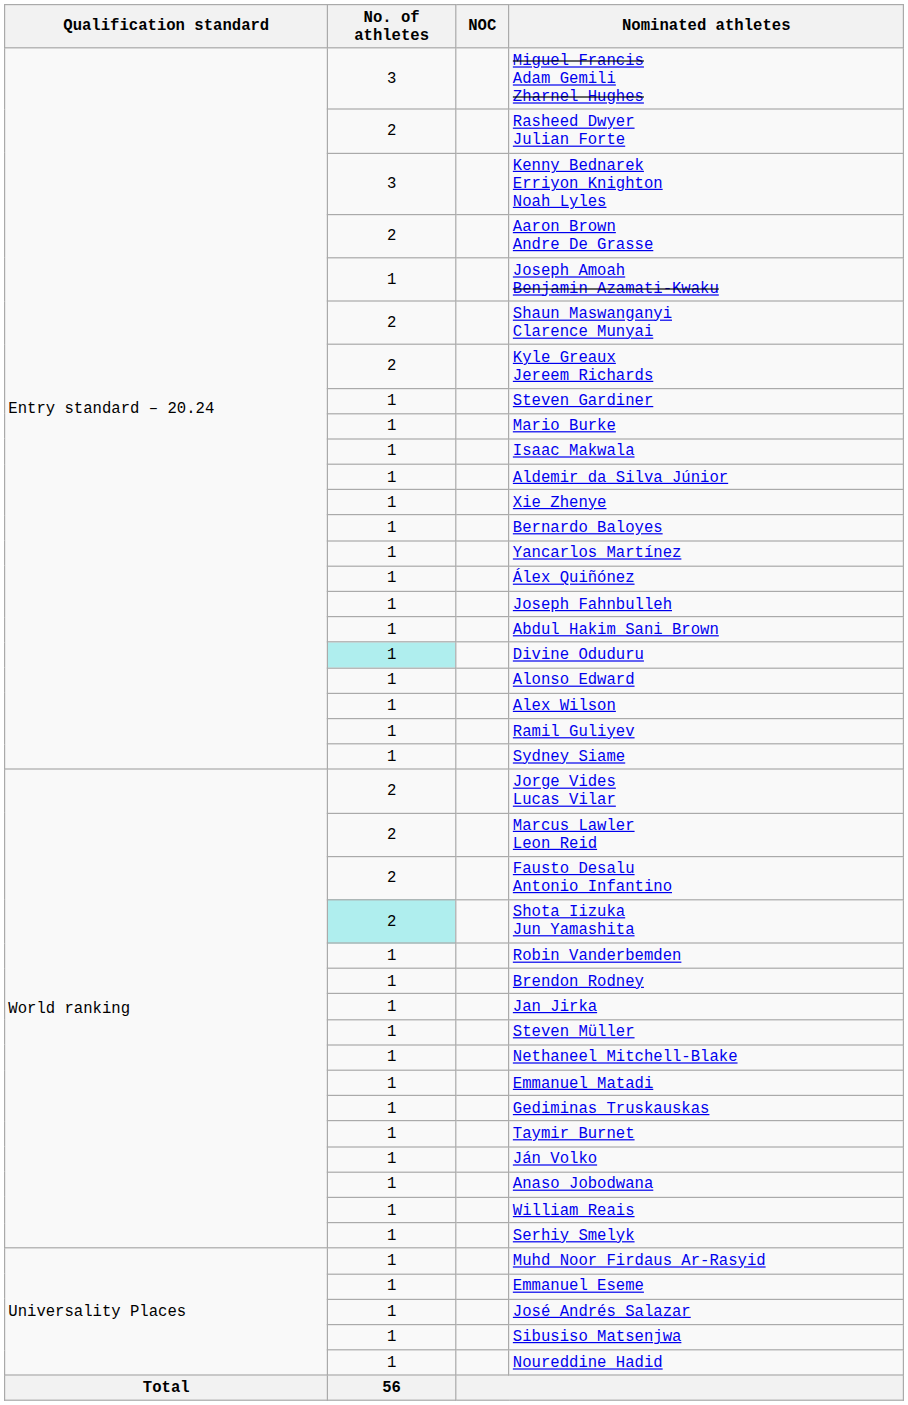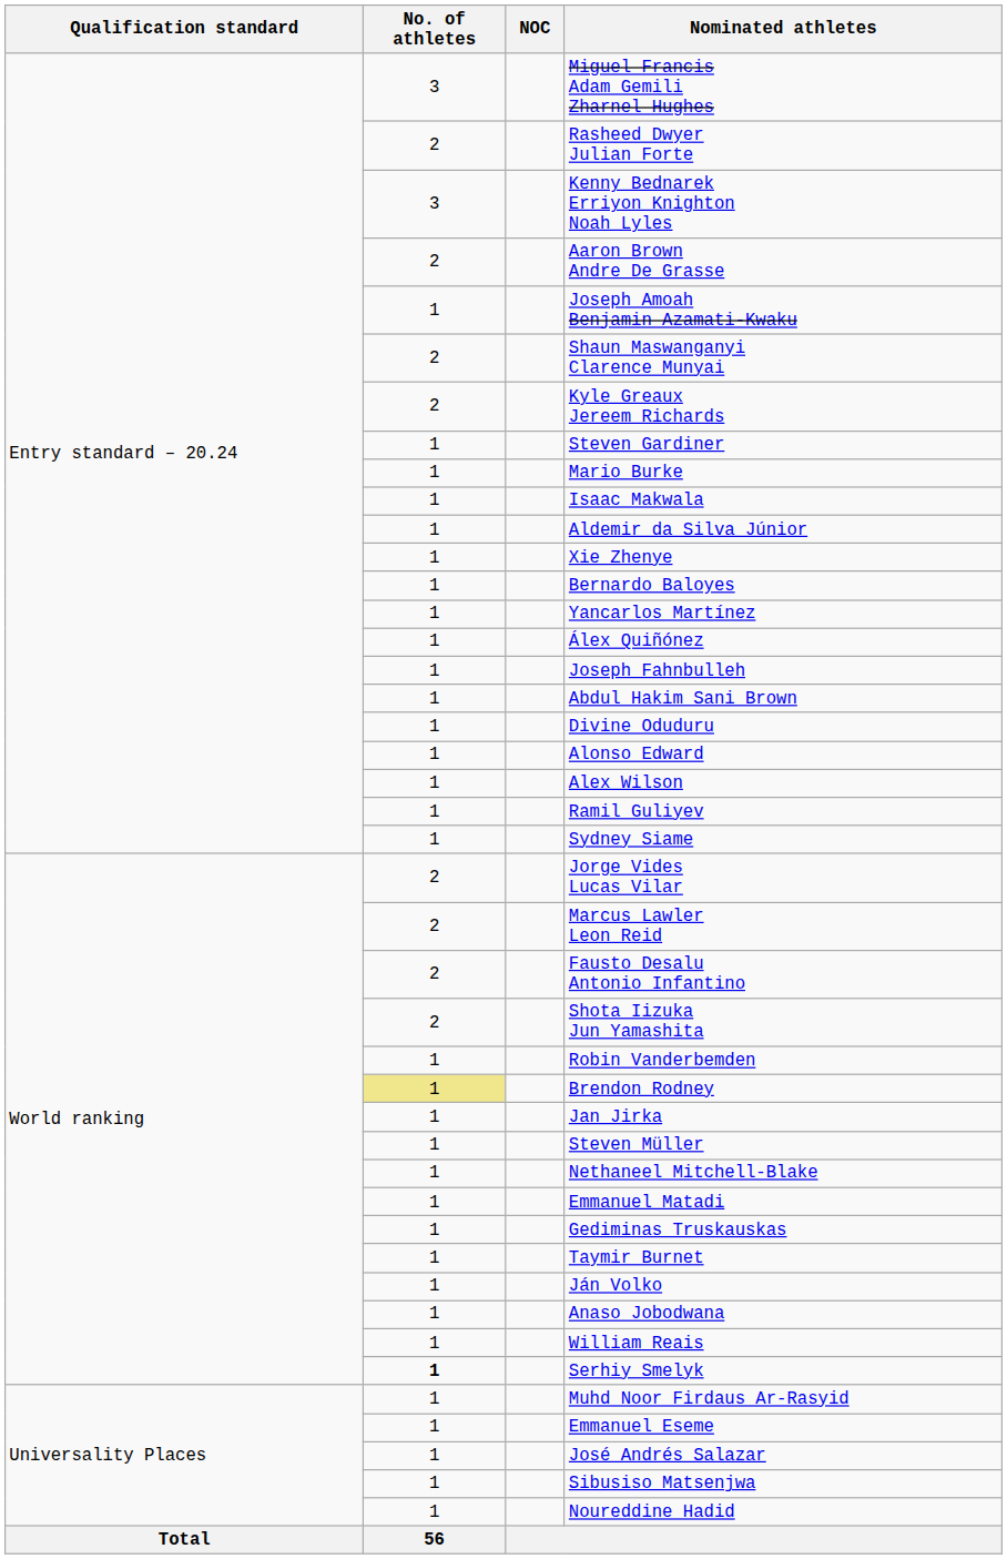Divine Oduduru | No. of athletes: paleturquoise background -> no background
Shota Iizuka Jun Yamashita | No. of athletes: paleturquoise background -> no background
Brendon Rodney | No. of athletes: no background -> khaki background
Serhiy Smelyk | No. of athletes: normal -> bold
